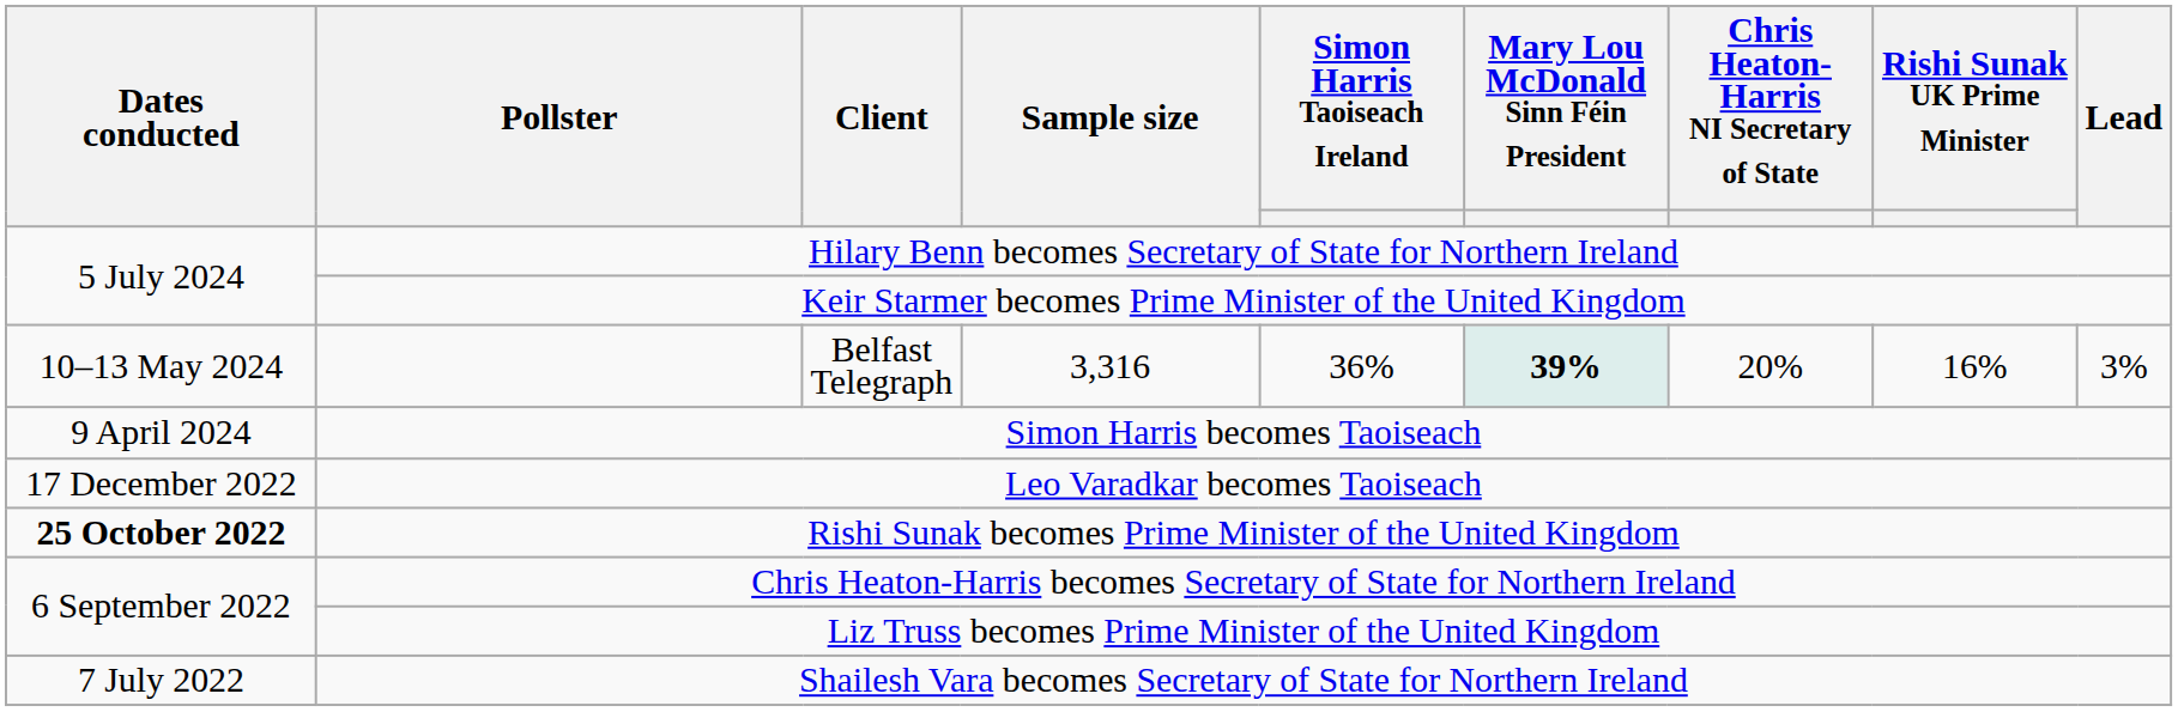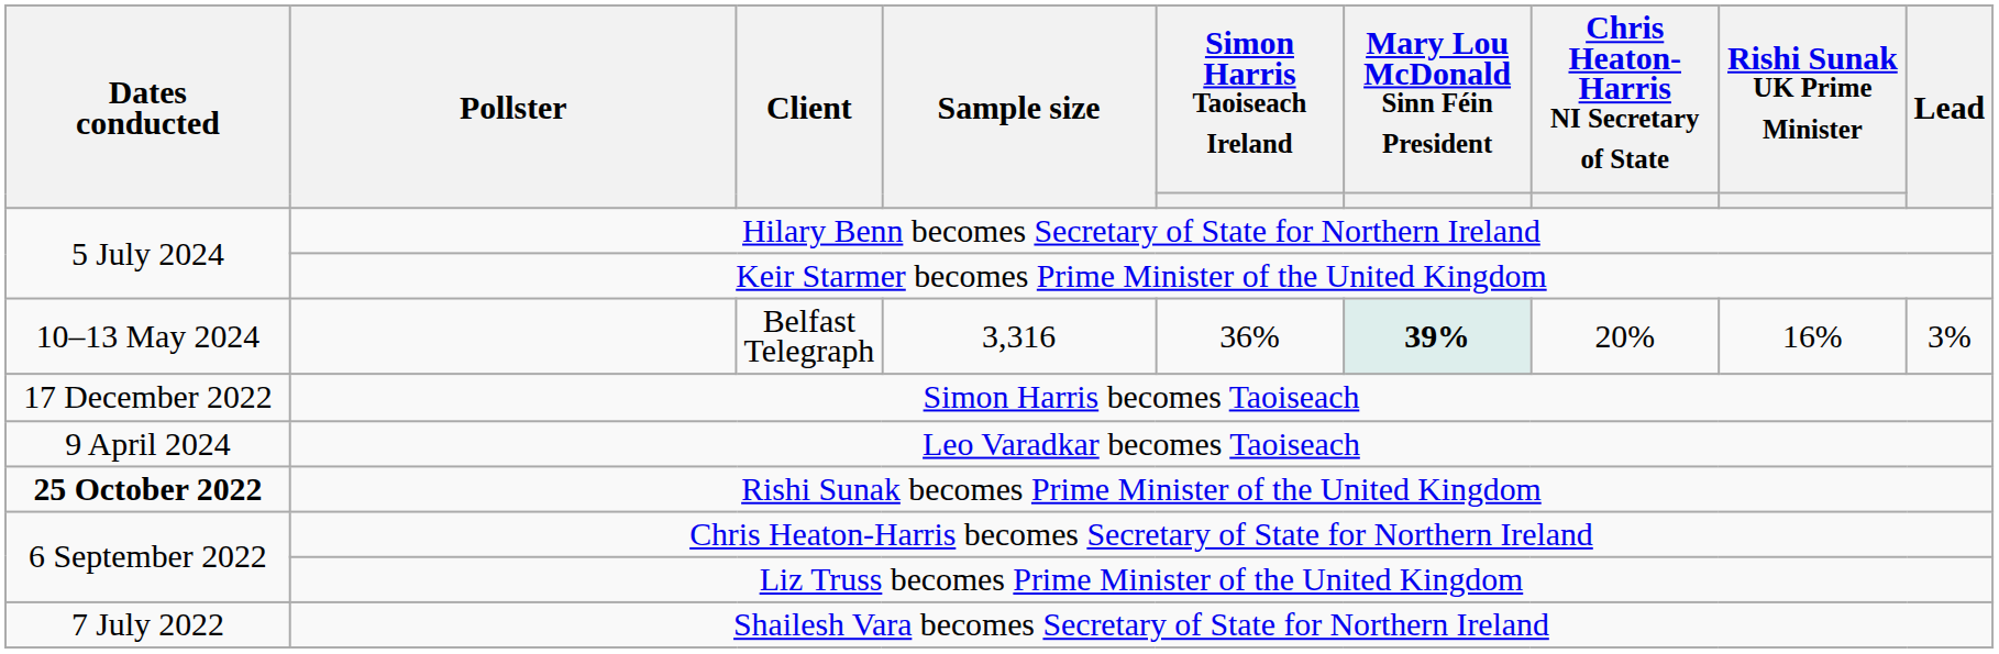Simon Harris becomes Taoiseach | Dates conducted: 9 April 2024 -> 17 December 2022
Leo Varadkar becomes Taoiseach | Dates conducted: 17 December 2022 -> 9 April 2024
